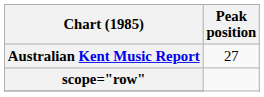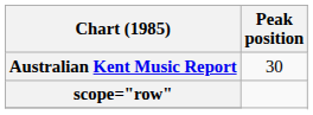Australian Kent Music Report | Peak position: 27 -> 30
